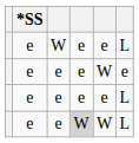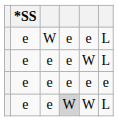row 3 | column 6: e -> L
row 4 | column 6: L -> e
